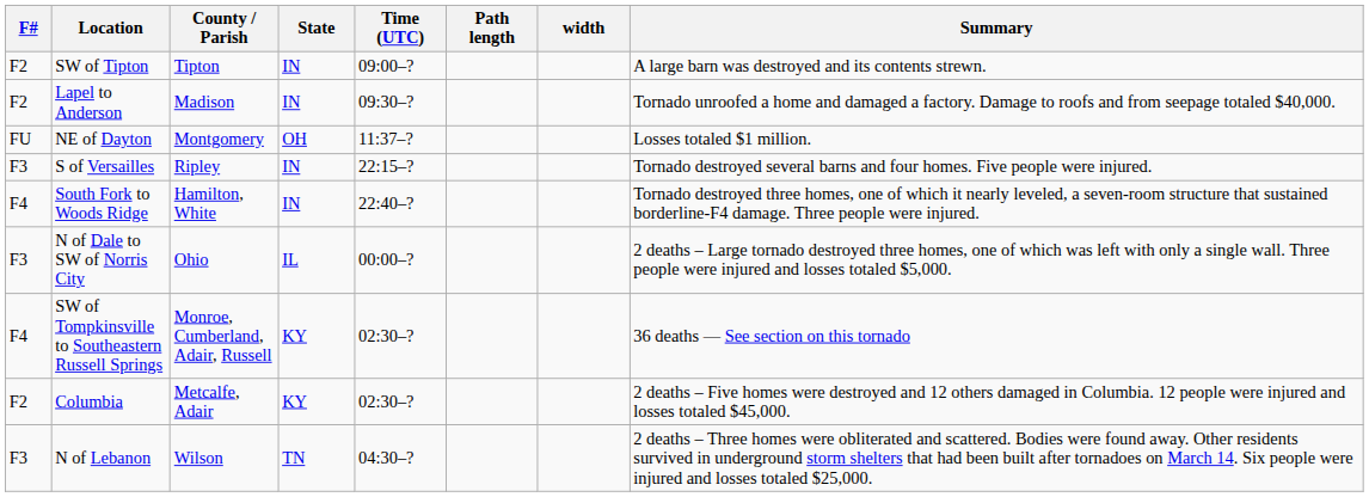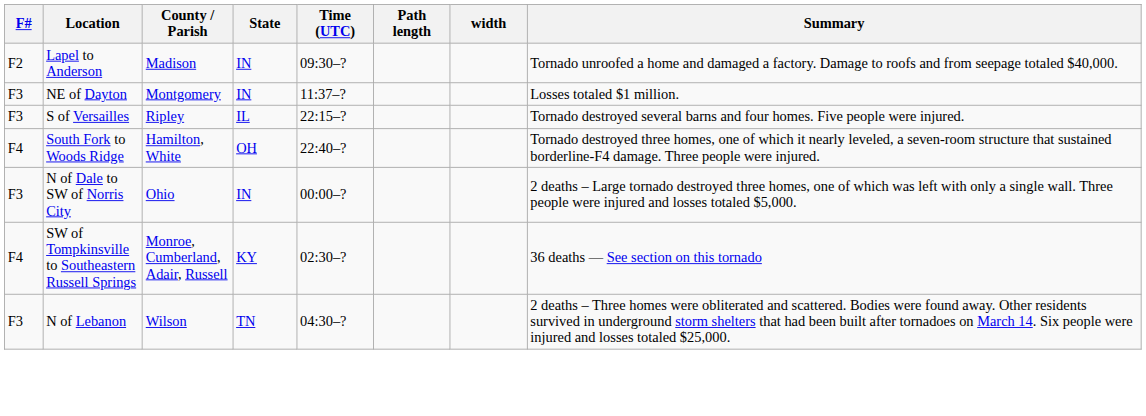- row: F2 | SW of Tipton | Tipton | IN | 09:00–? | A large barn was destroyed and its contents strewn.
NE of Dayton | F#: FU -> F3
NE of Dayton | State: OH -> IN
S of Versailles | State: IN -> IL
South Fork to Woods Ridge | State: IN -> OH
N of Dale to SW of Norris City | State: IL -> IN
- row: F2 | Columbia | Metcalfe, Adair | KY | 02:30–? | 2 deaths – Five homes were destroyed and 12 others damaged in Columbia. 12 people were injured and losses totaled $45,000.
